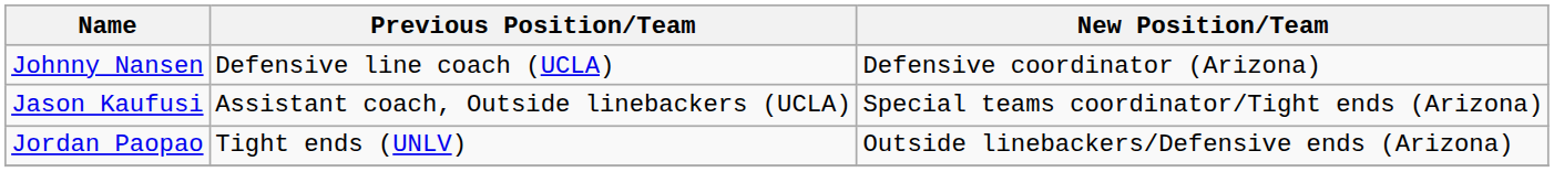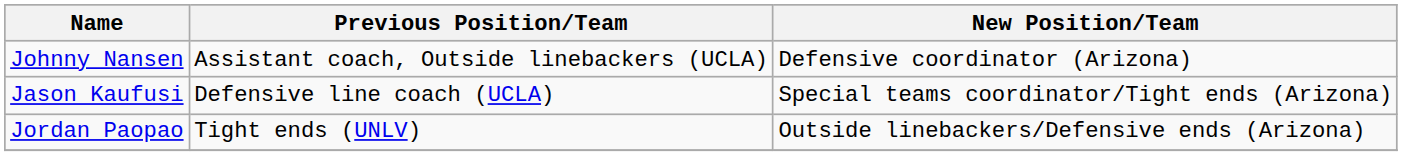Johnny Nansen | Previous Position/Team: Defensive line coach (UCLA) -> Assistant coach, Outside linebackers (UCLA)
Jason Kaufusi | Previous Position/Team: Assistant coach, Outside linebackers (UCLA) -> Defensive line coach (UCLA)
